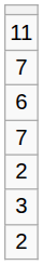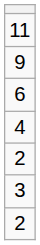row 3 | column 1: 7 -> 9
row 5 | column 1: 7 -> 4
